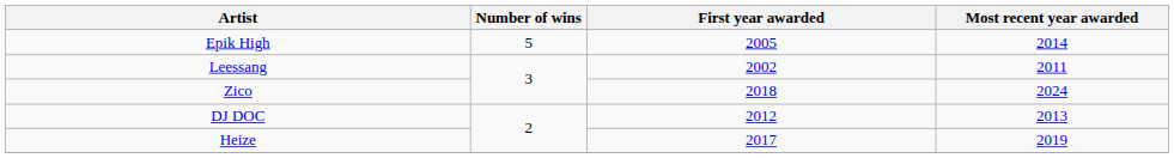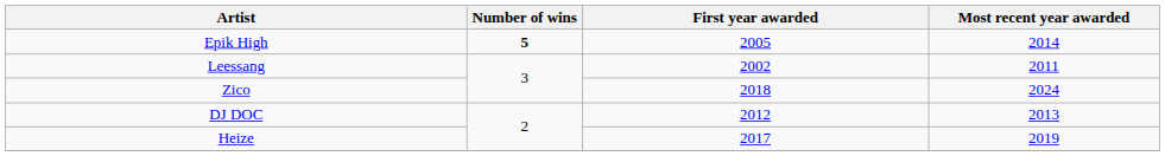Epik High | Number of wins: normal -> bold
